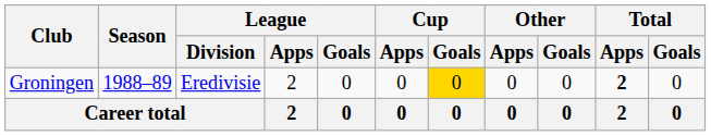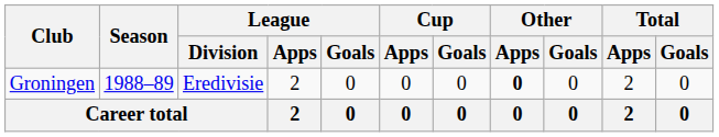Groningen | Cup / Goals: gold background -> no background
Groningen | Other / Apps: normal -> bold
Groningen | Total / Apps: bold -> normal
